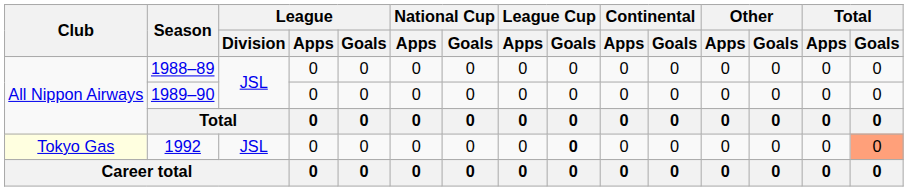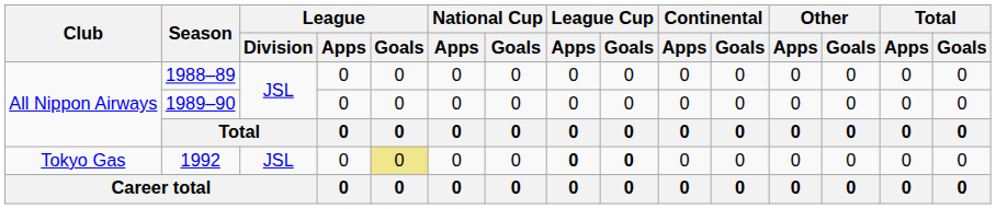1992 | Club: lightyellow background -> no background
1992 | League / Goals: no background -> khaki background
1992 | League Cup / Apps: normal -> bold
1992 | Total / Goals: lightsalmon background -> no background
